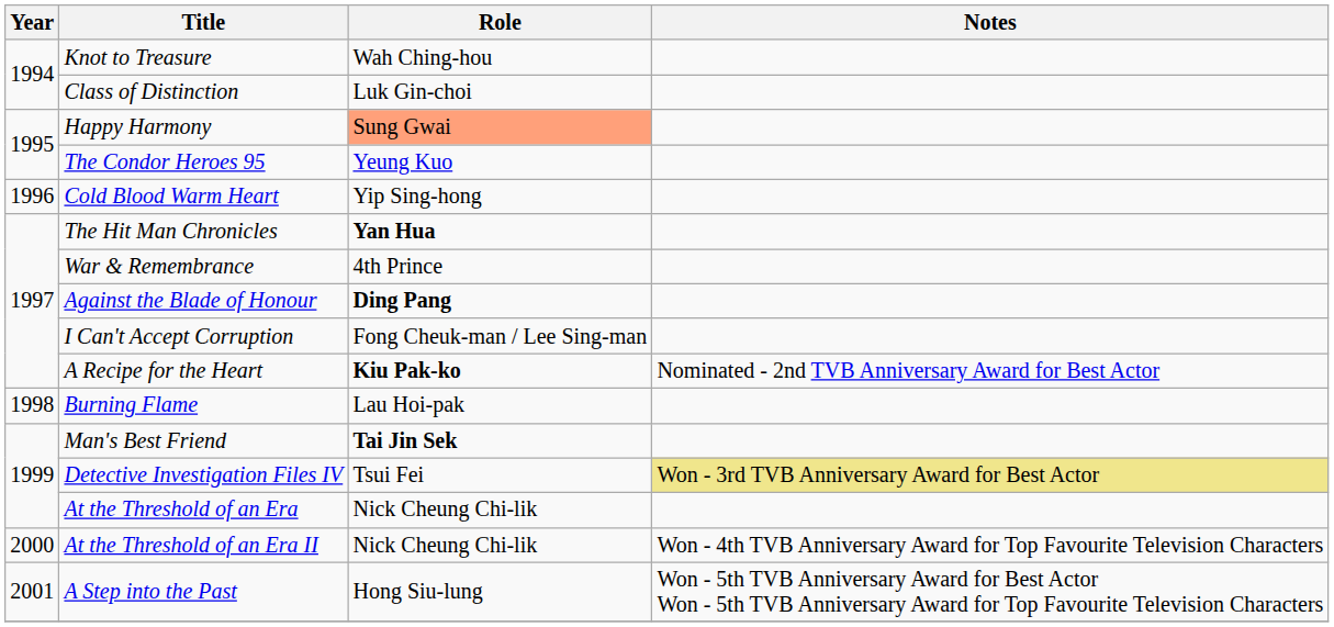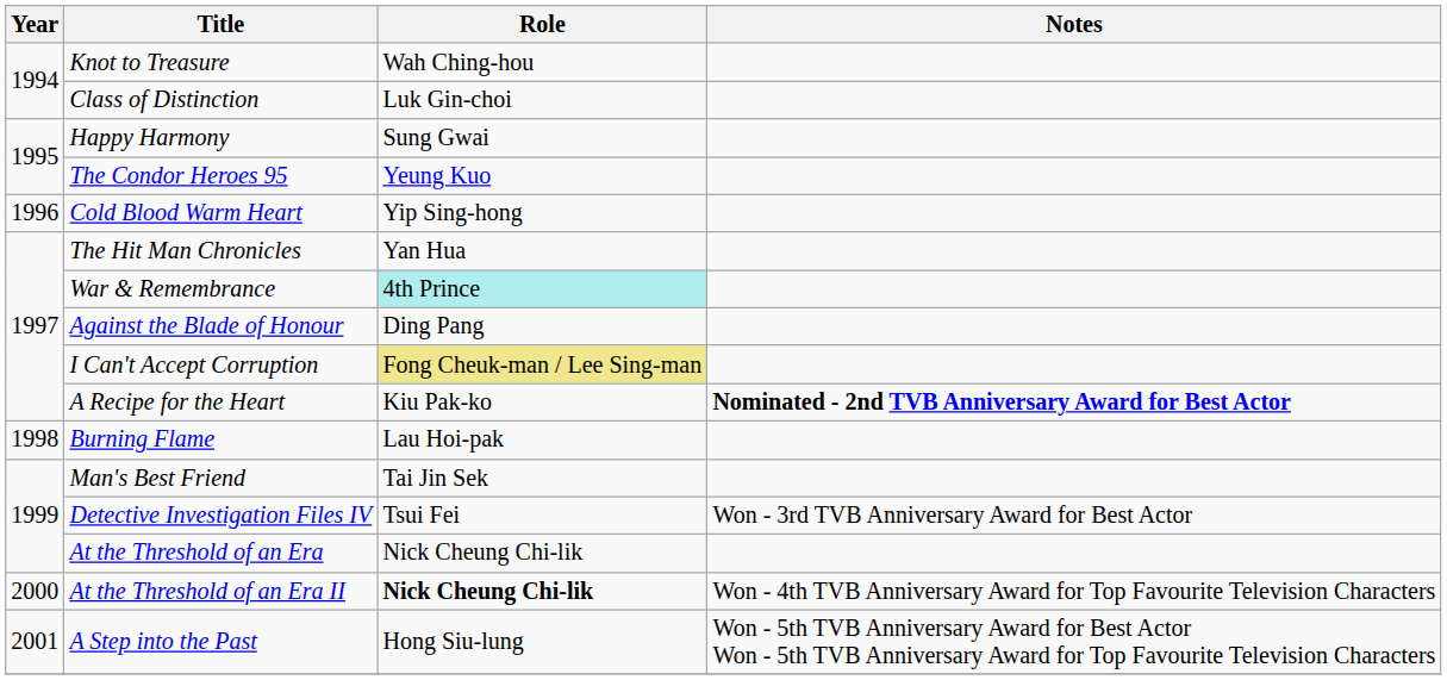Happy Harmony | Role: lightsalmon background -> no background
The Hit Man Chronicles | Role: bold -> normal
War & Remembrance | Role: no background -> paleturquoise background
Against the Blade of Honour | Role: bold -> normal
I Can't Accept Corruption | Role: no background -> khaki background
A Recipe for the Heart | Role: bold -> normal
A Recipe for the Heart | Notes: normal -> bold
Man's Best Friend | Role: bold -> normal
Detective Investigation Files IV | Notes: khaki background -> no background
At the Threshold of an Era II | Role: normal -> bold
